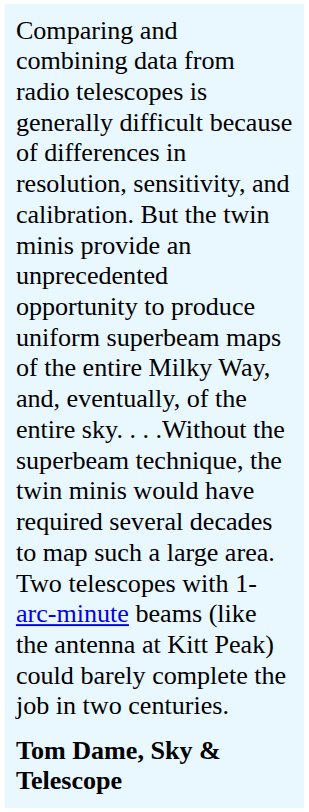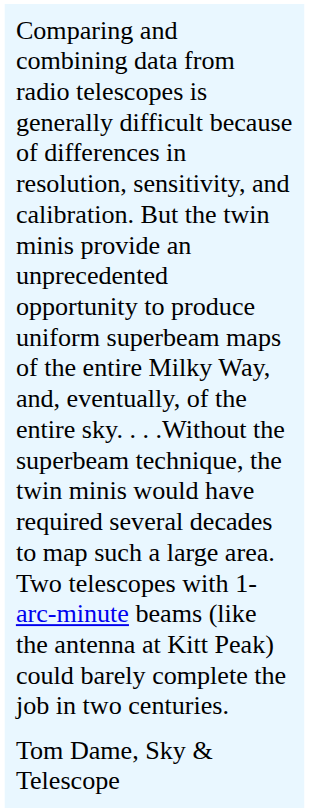row 2 | column 1: bold -> normal
